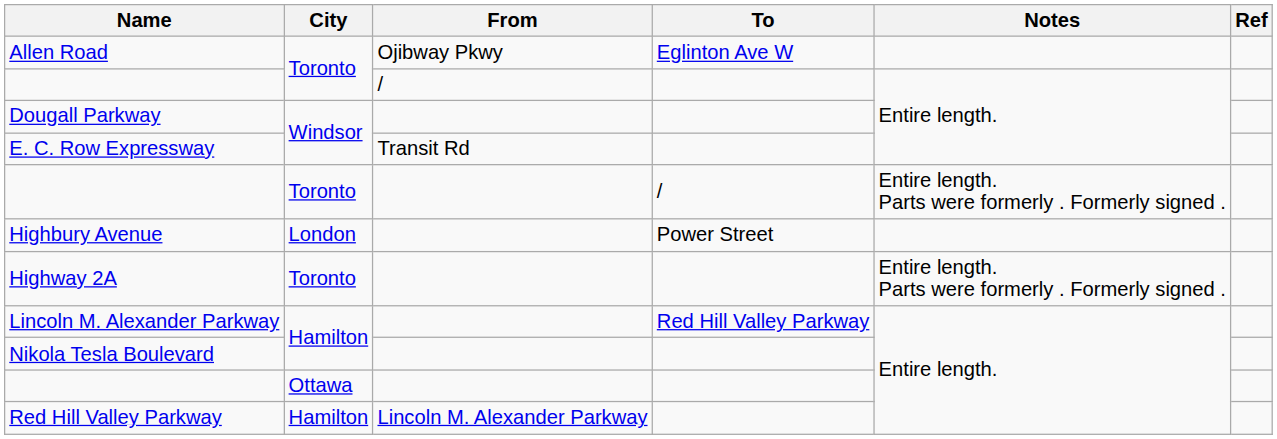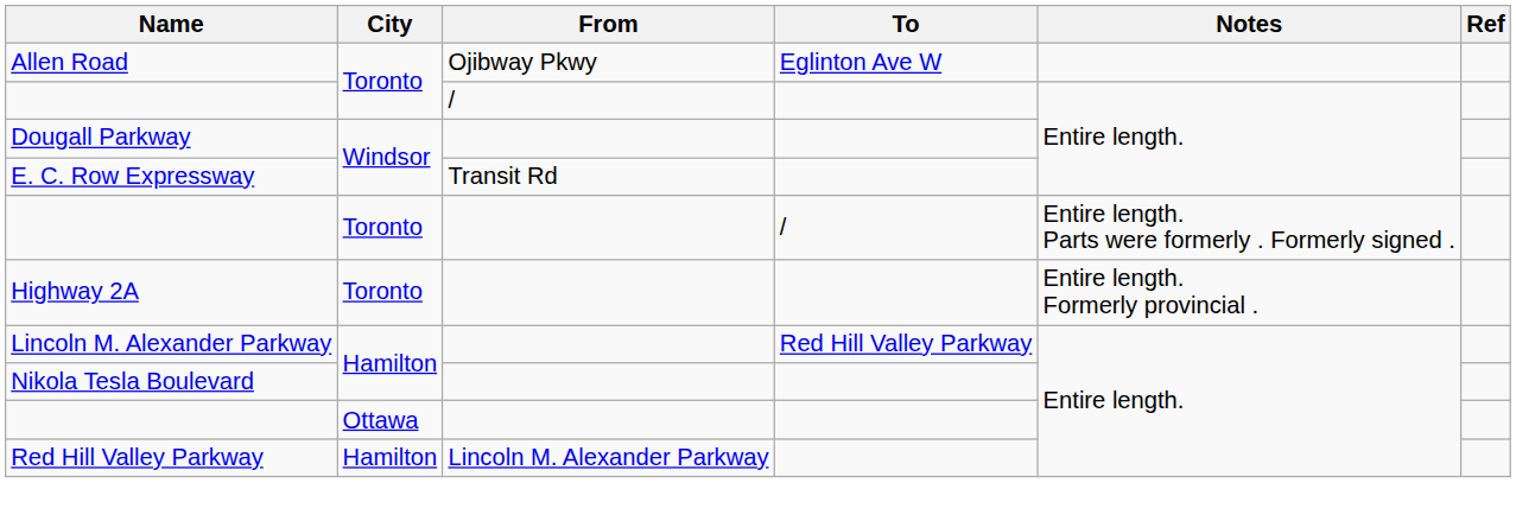- row: Highbury Avenue | London | Power Street
Highway 2A | Notes: Entire length. Parts were formerly . Formerly signed . -> Entire length. Formerly provincial .
